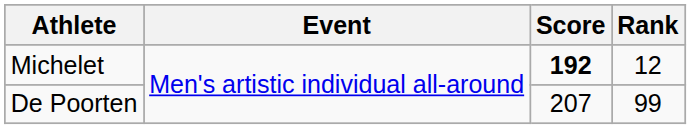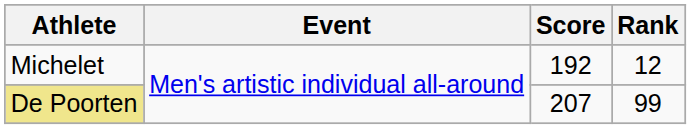row 2 | Score: bold -> normal
row 3 | Athlete: no background -> khaki background
